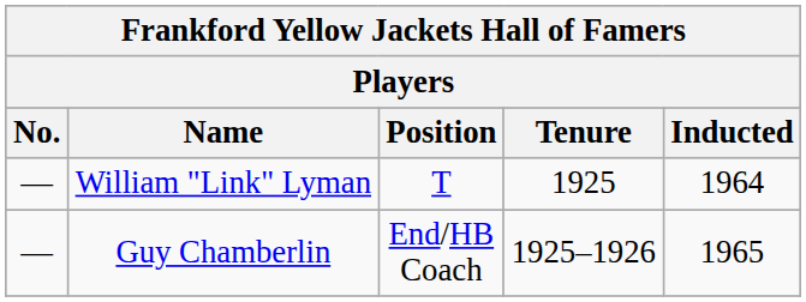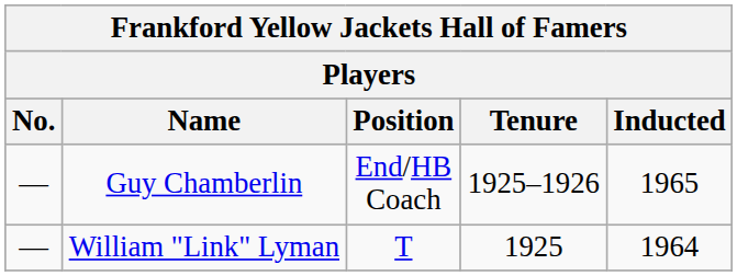rows swapped: Guy Chamberlin <-> William "Link" Lyman
